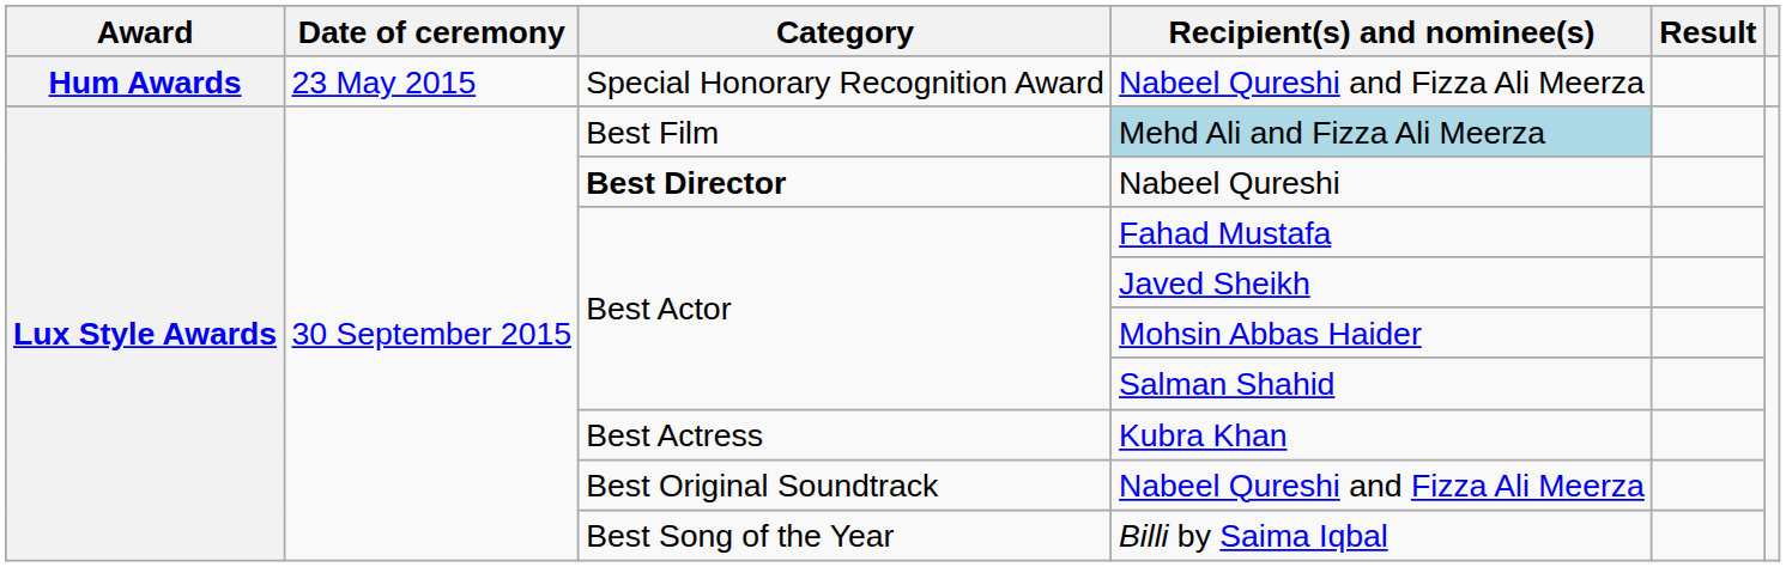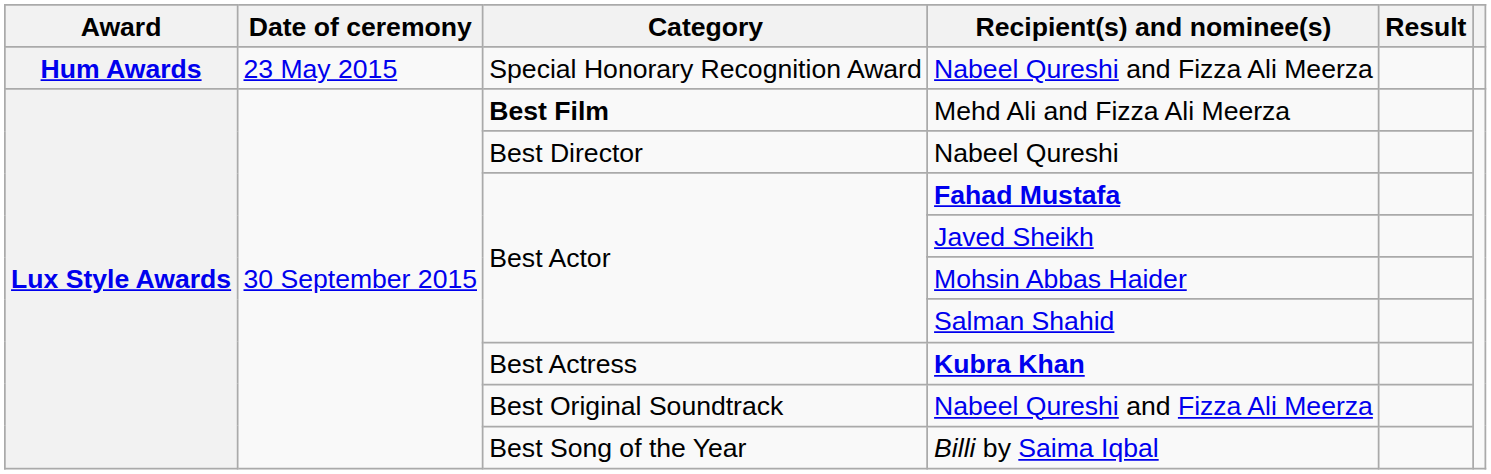Mehd Ali and Fizza Ali Meerza | Category: normal -> bold
Mehd Ali and Fizza Ali Meerza | Recipient(s) and nominee(s): lightblue background -> no background
Nabeel Qureshi | Category: bold -> normal
Fahad Mustafa | Recipient(s) and nominee(s): normal -> bold
Kubra Khan | Recipient(s) and nominee(s): normal -> bold
